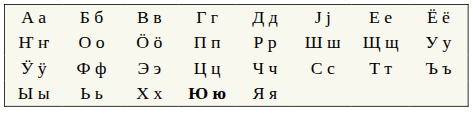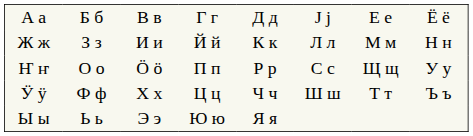+ row: Ж ж | З з | И и | Й й | К к | Л л | М м | Н н
Ҥ ҥ | column 6: Ш ш -> С с
Ӱ ӱ | column 3: Э э -> Х х
Ӱ ӱ | column 6: С с -> Ш ш
Ы ы | column 3: Х х -> Э э
Ы ы | column 4: bold -> normal
